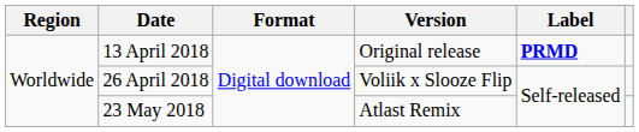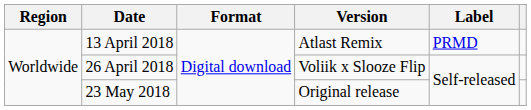13 April 2018 | Version: Original release -> Atlast Remix
13 April 2018 | Label: bold -> normal
23 May 2018 | Version: Atlast Remix -> Original release
